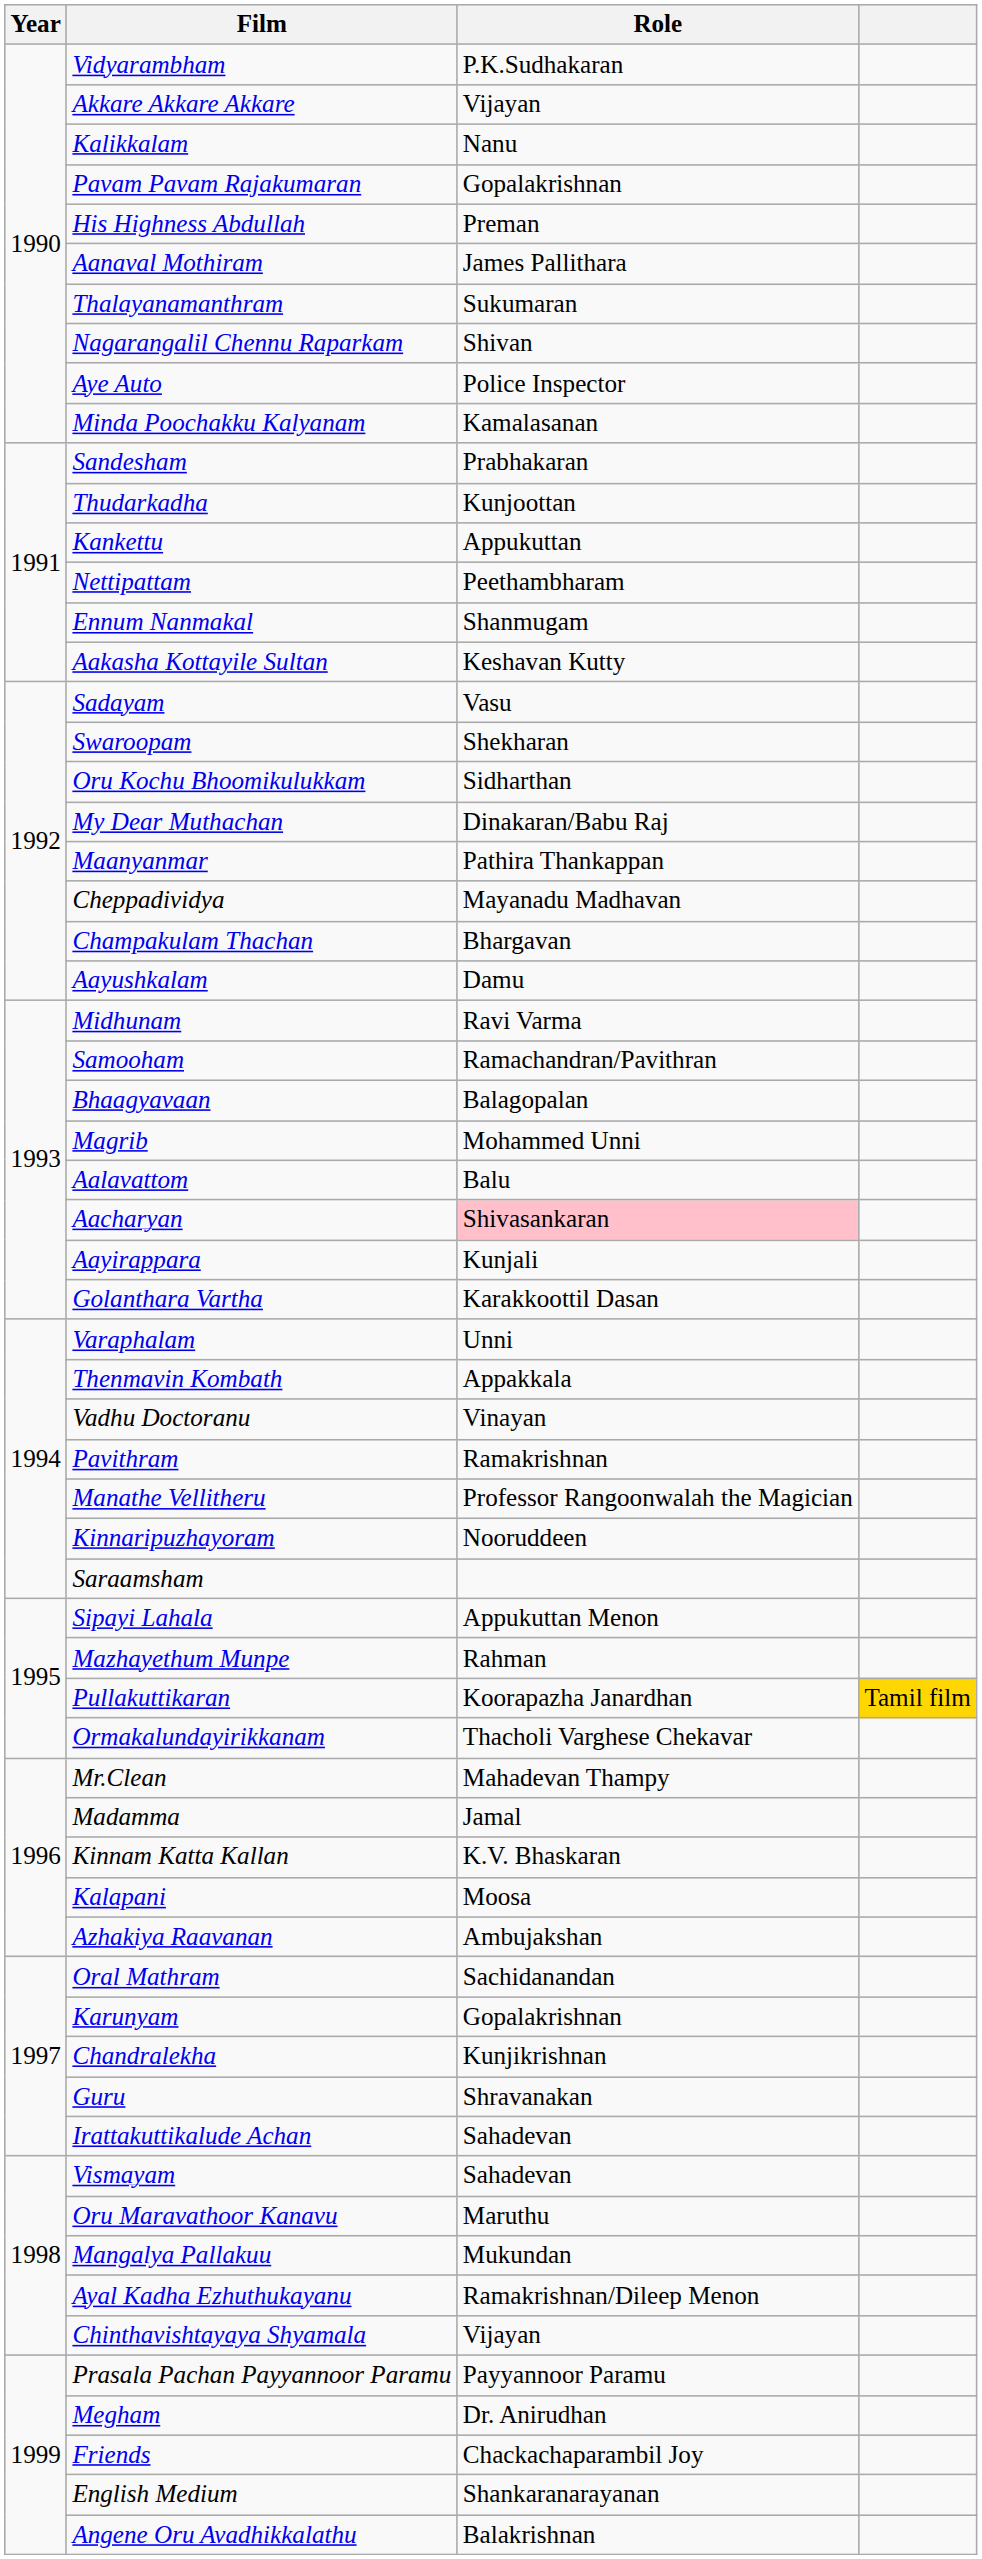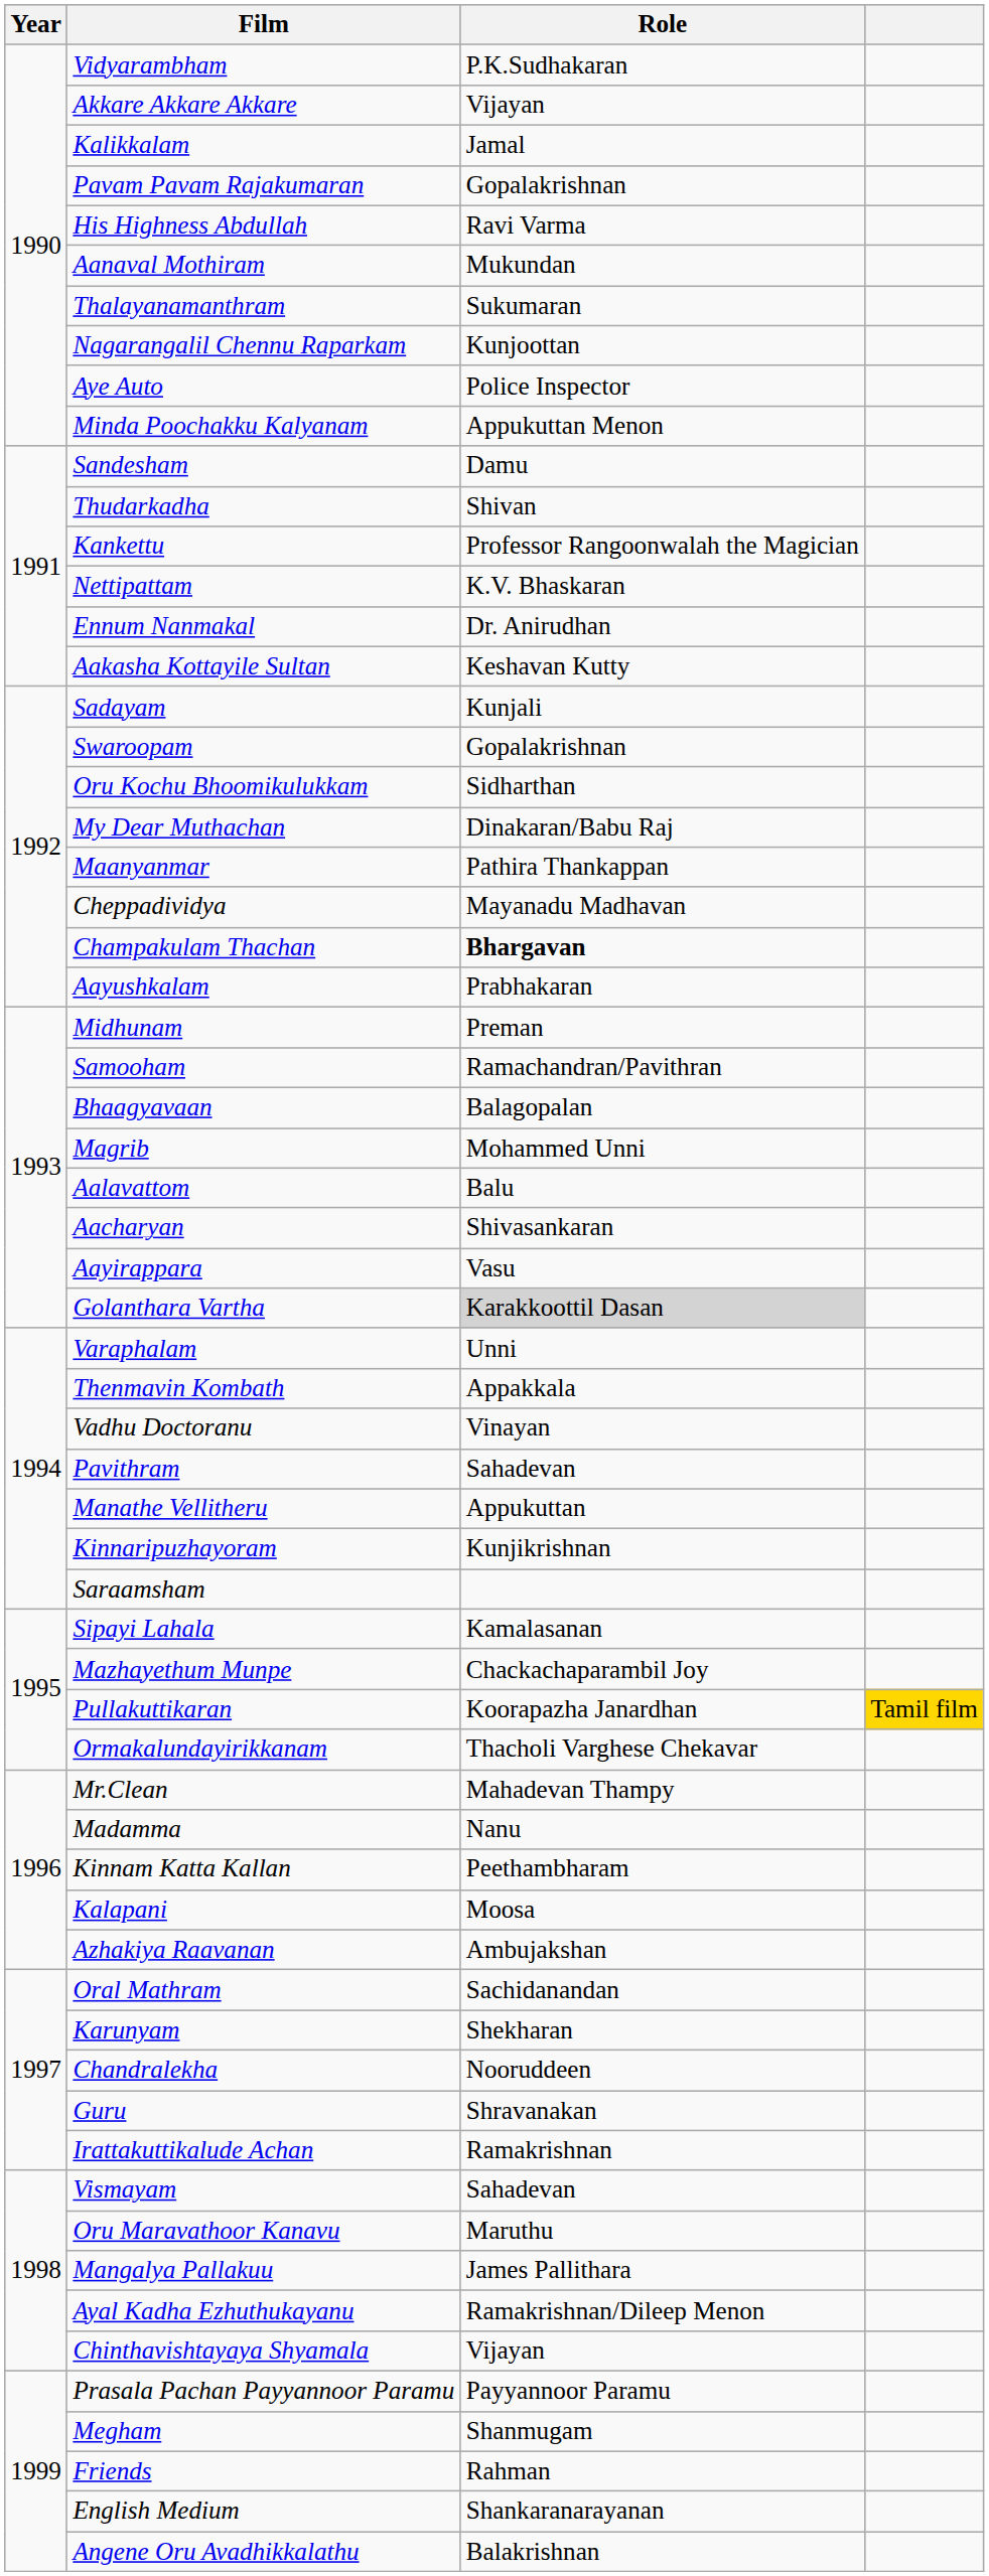Kalikkalam | Role: Nanu -> Jamal
His Highness Abdullah | Role: Preman -> Ravi Varma
Aanaval Mothiram | Role: James Pallithara -> Mukundan
Nagarangalil Chennu Raparkam | Role: Shivan -> Kunjoottan
Minda Poochakku Kalyanam | Role: Kamalasanan -> Appukuttan Menon
Sandesham | Role: Prabhakaran -> Damu
Thudarkadha | Role: Kunjoottan -> Shivan
Kankettu | Role: Appukuttan -> Professor Rangoonwalah the Magician
Nettipattam | Role: Peethambharam -> K.V. Bhaskaran
Ennum Nanmakal | Role: Shanmugam -> Dr. Anirudhan
Sadayam | Role: Vasu -> Kunjali
Swaroopam | Role: Shekharan -> Gopalakrishnan
Champakulam Thachan | Role: normal -> bold
Aayushkalam | Role: Damu -> Prabhakaran
Midhunam | Role: Ravi Varma -> Preman
Aacharyan | Role: pink background -> no background
Aayirappara | Role: Kunjali -> Vasu
Golanthara Vartha | Role: no background -> lightgrey background
Pavithram | Role: Ramakrishnan -> Sahadevan
Manathe Vellitheru | Role: Professor Rangoonwalah the Magician -> Appukuttan
Kinnaripuzhayoram | Role: Nooruddeen -> Kunjikrishnan
Sipayi Lahala | Role: Appukuttan Menon -> Kamalasanan
Mazhayethum Munpe | Role: Rahman -> Chackachaparambil Joy
Madamma | Role: Jamal -> Nanu
Kinnam Katta Kallan | Role: K.V. Bhaskaran -> Peethambharam
Karunyam | Role: Gopalakrishnan -> Shekharan
Chandralekha | Role: Kunjikrishnan -> Nooruddeen
Irattakuttikalude Achan | Role: Sahadevan -> Ramakrishnan
Mangalya Pallakuu | Role: Mukundan -> James Pallithara
Megham | Role: Dr. Anirudhan -> Shanmugam
Friends | Role: Chackachaparambil Joy -> Rahman
